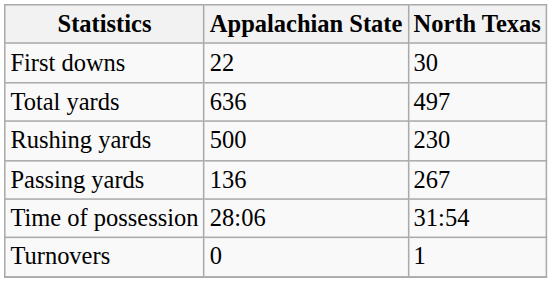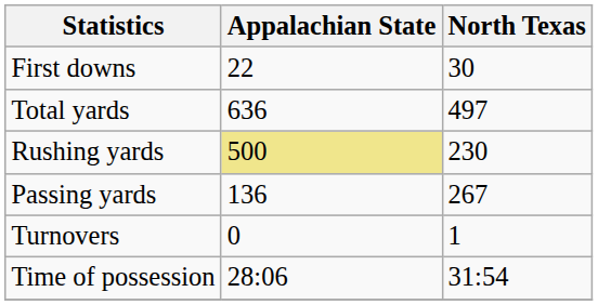Rushing yards | Appalachian State: no background -> khaki background
rows swapped: Turnovers <-> Time of possession
